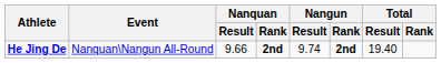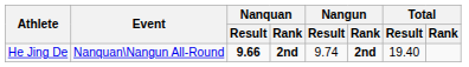row 3 | Athlete: bold -> normal
row 3 | Nanquan / Result: normal -> bold
